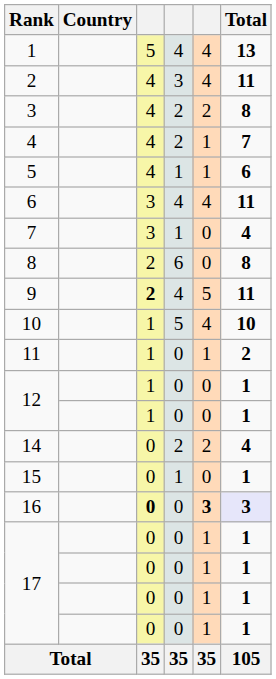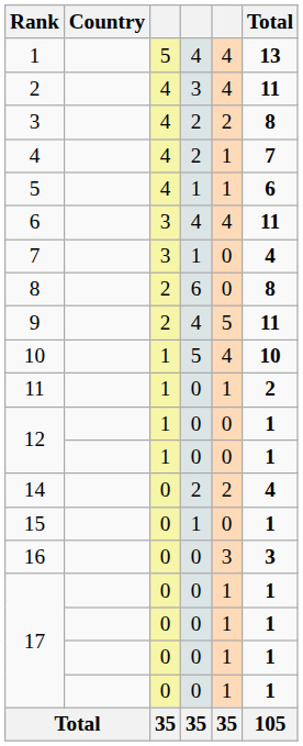9 | column 3: bold -> normal
16 | column 3: bold -> normal
16 | column 5: bold -> normal
16 | Total: lavender background -> no background
